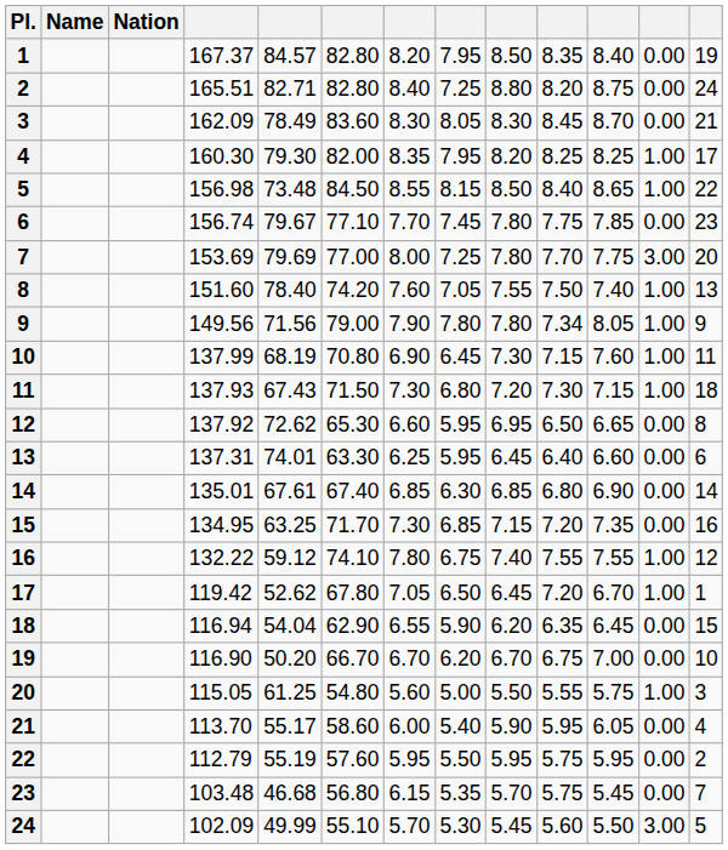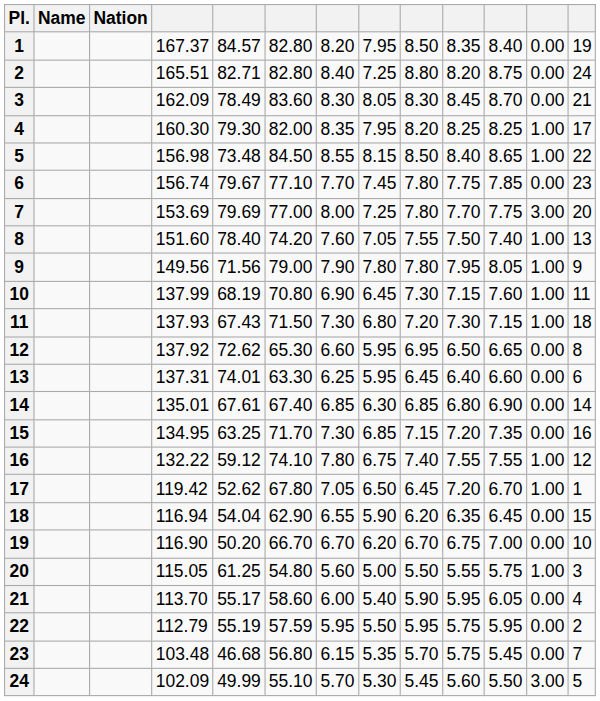row 10 | column 10: 7.34 -> 7.95
row 23 | column 6: 57.60 -> 57.59
